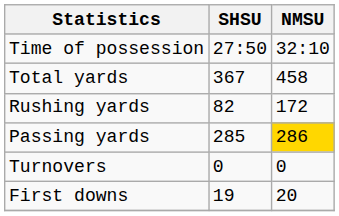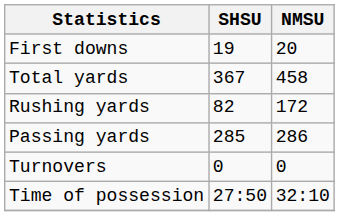rows swapped: First downs <-> Time of possession
Passing yards | NMSU: gold background -> no background
